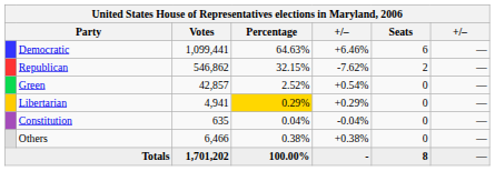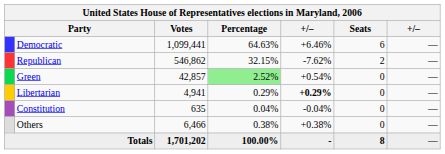Green | Percentage: no background -> lightgreen background
Libertarian | Percentage: gold background -> no background
Libertarian | column 5: normal -> bold
